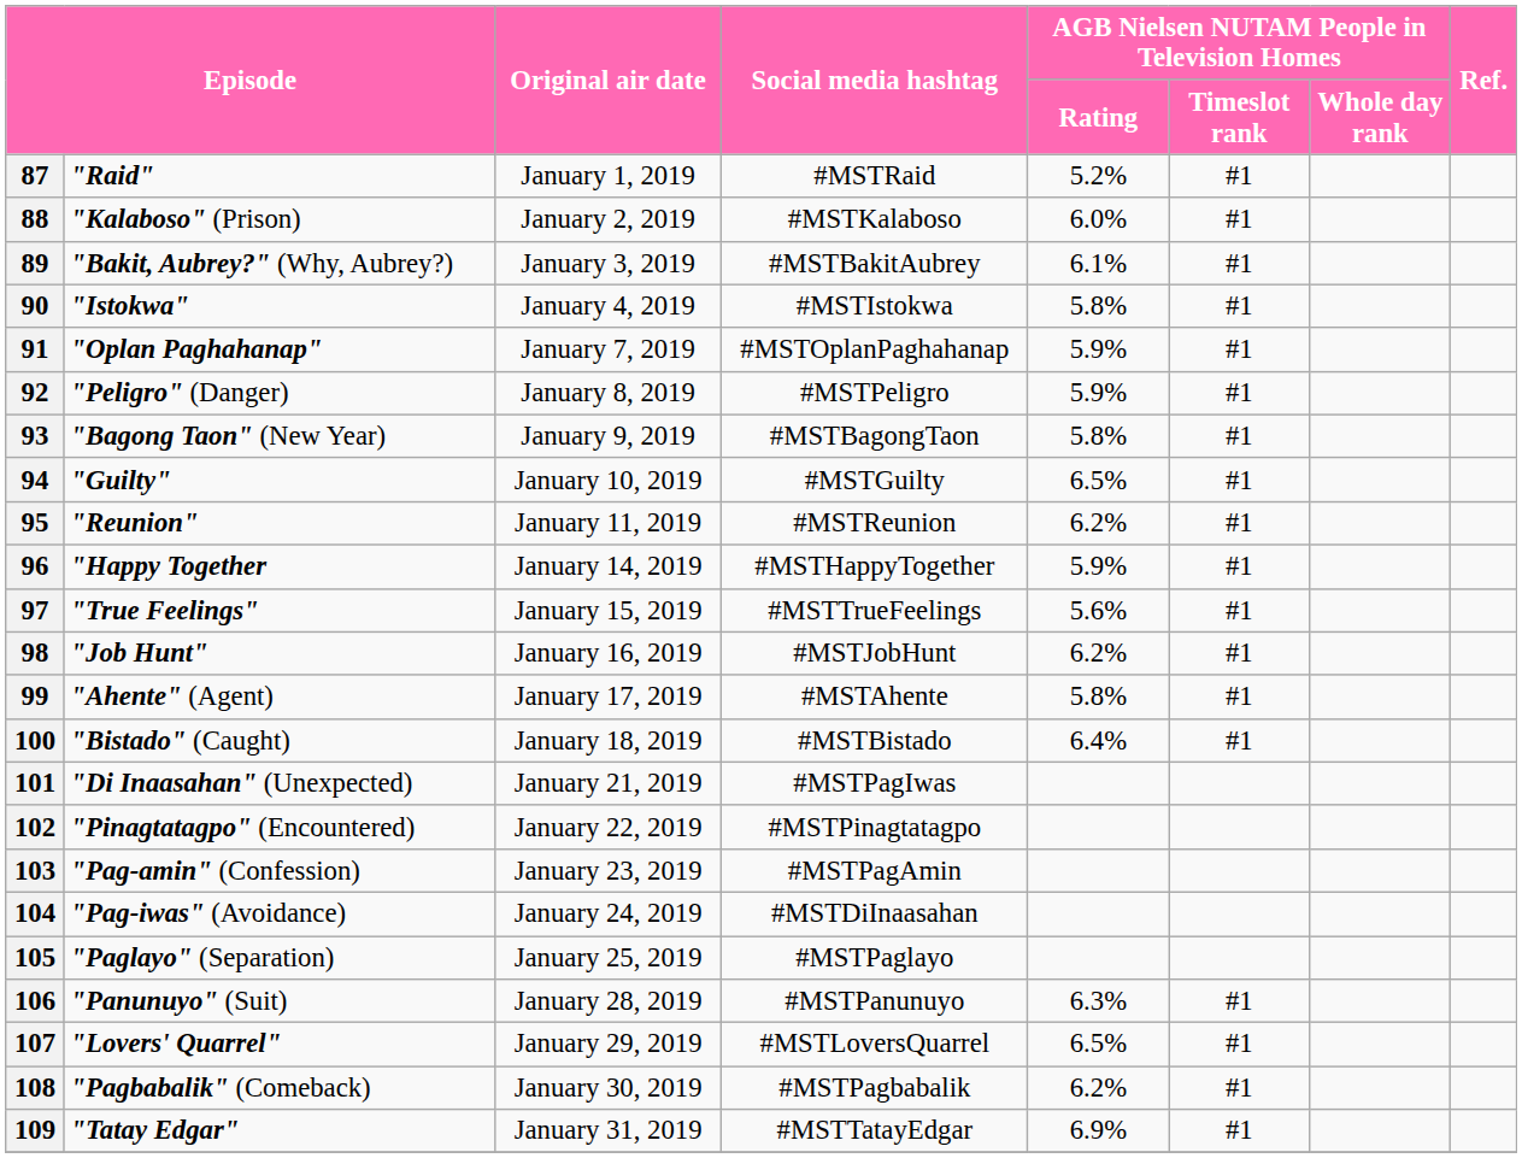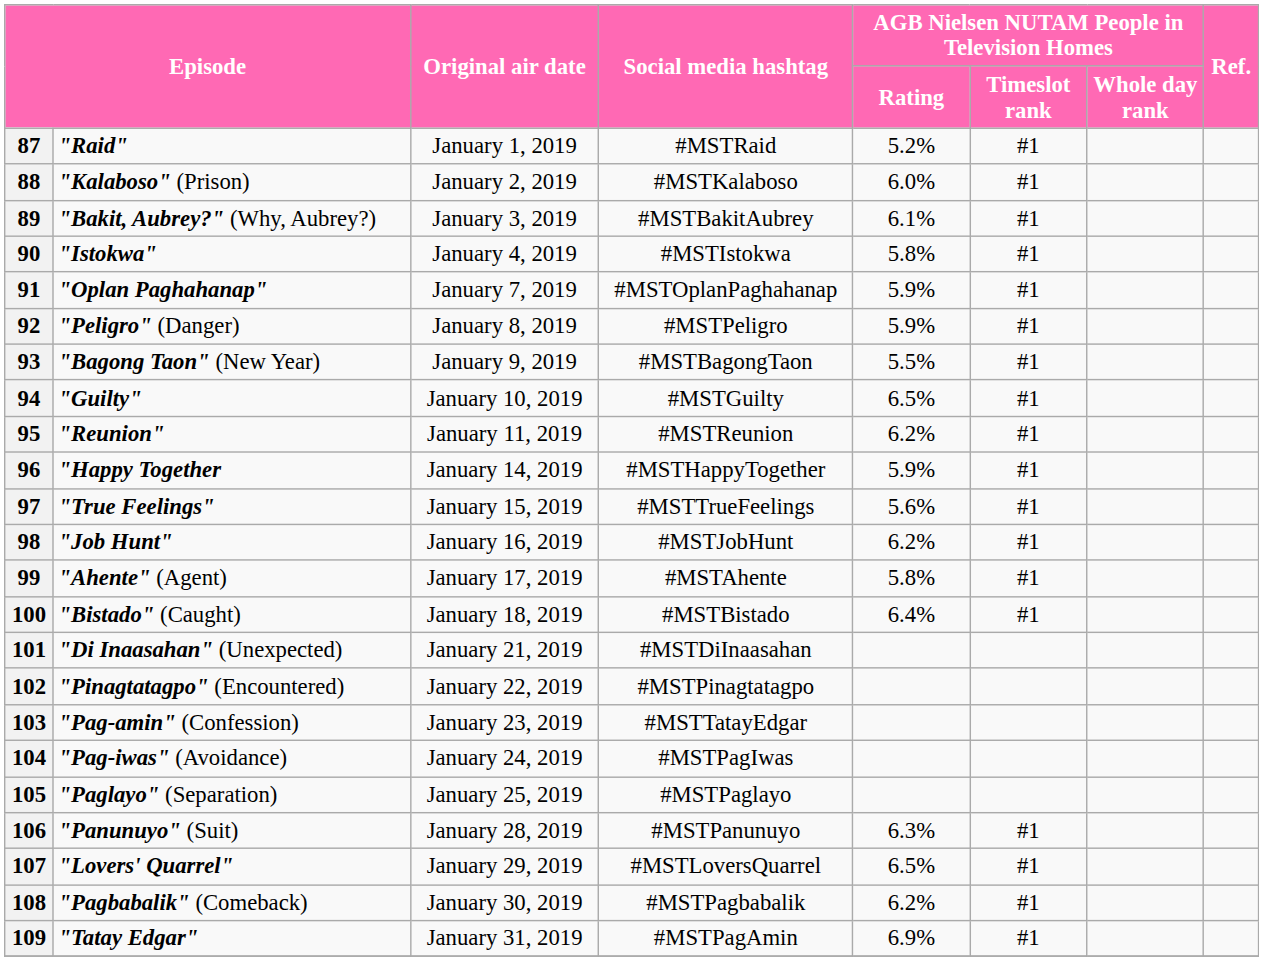93 | AGB Nielsen NUTAM People in Television Homes / Rating: 5.8% -> 5.5%
101 | Social media hashtag: #MSTPagIwas -> #MSTDiInaasahan
103 | Social media hashtag: #MSTPagAmin -> #MSTTatayEdgar
104 | Social media hashtag: #MSTDiInaasahan -> #MSTPagIwas
109 | Social media hashtag: #MSTTatayEdgar -> #MSTPagAmin
